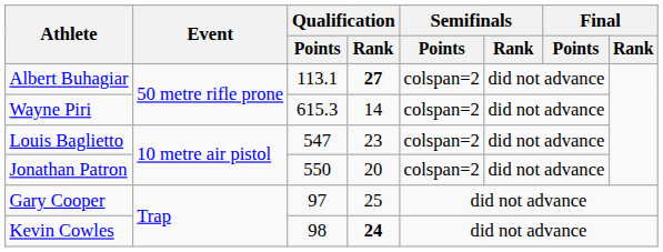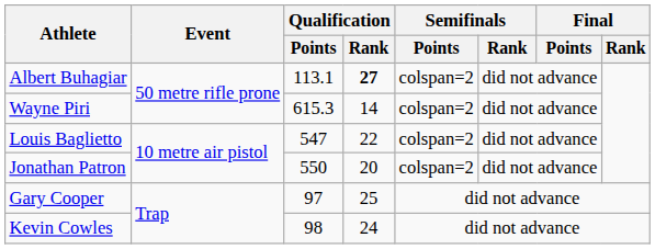Louis Baglietto | Qualification / Rank: 23 -> 22
Kevin Cowles | Qualification / Rank: bold -> normal
